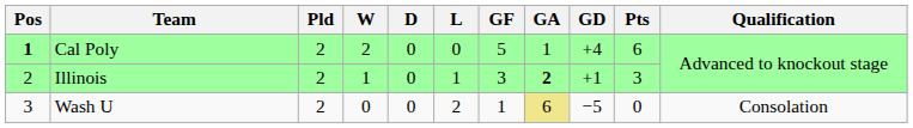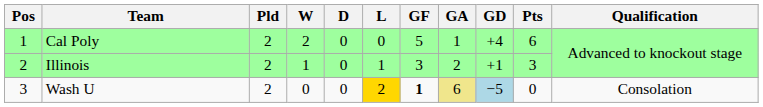Cal Poly | Pos: bold -> normal
Illinois | GA: bold -> normal
Wash U | L: no background -> gold background
Wash U | GF: normal -> bold
Wash U | GD: no background -> lightblue background
